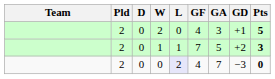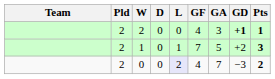columns swapped: W <-> D
row 2 | GD: normal -> bold
row 2 | Pts: 5 -> 1
row 4 | Pts: 0 -> 2
